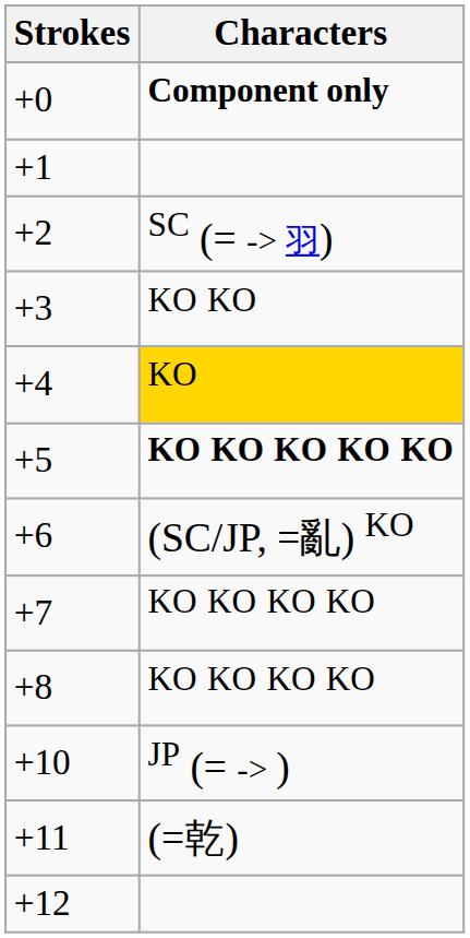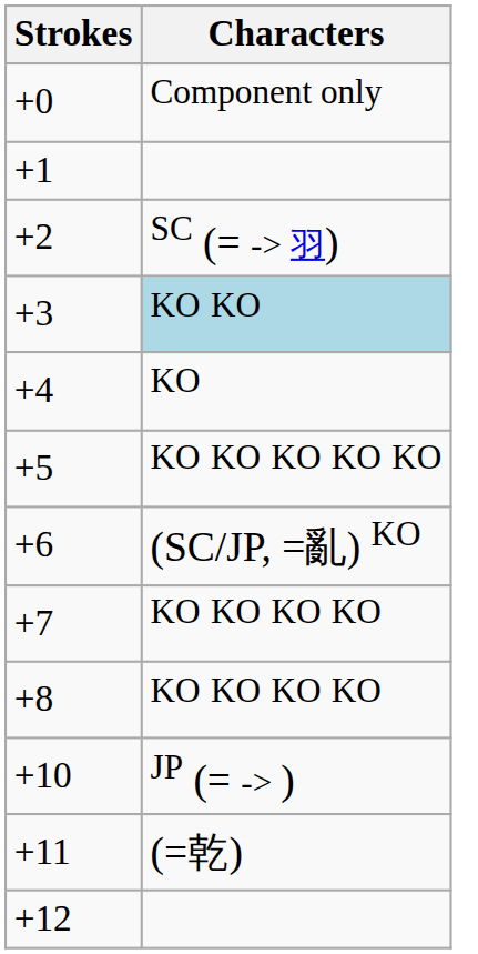+0 | Characters: bold -> normal
+3 | Characters: no background -> lightblue background
+4 | Characters: gold background -> no background
+5 | Characters: bold -> normal
